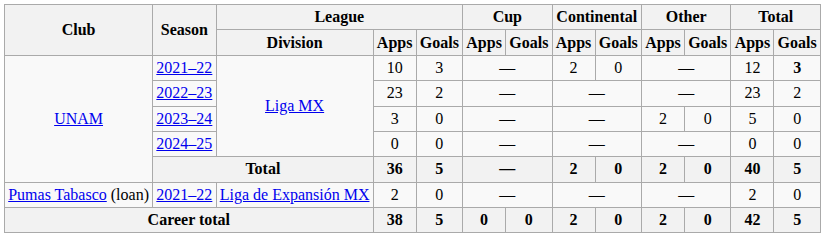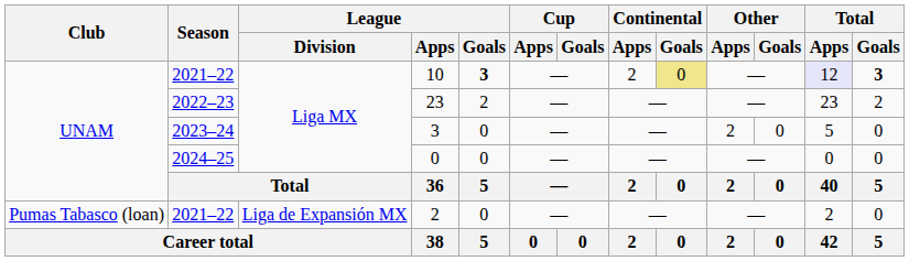10 | League / Goals: normal -> bold
10 | Continental / Goals: no background -> khaki background
10 | Total / Apps: no background -> lavender background
